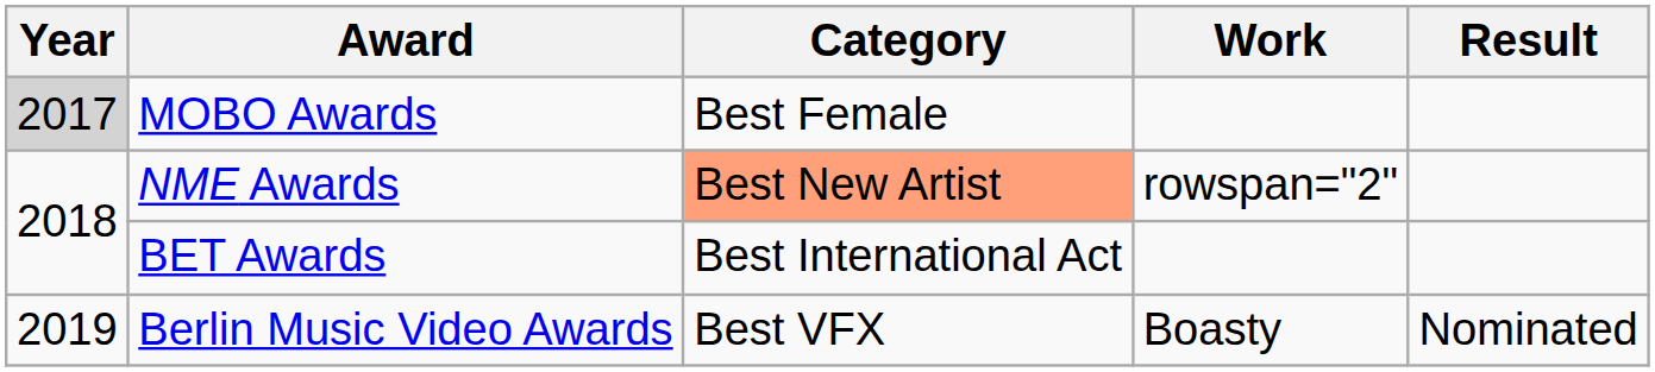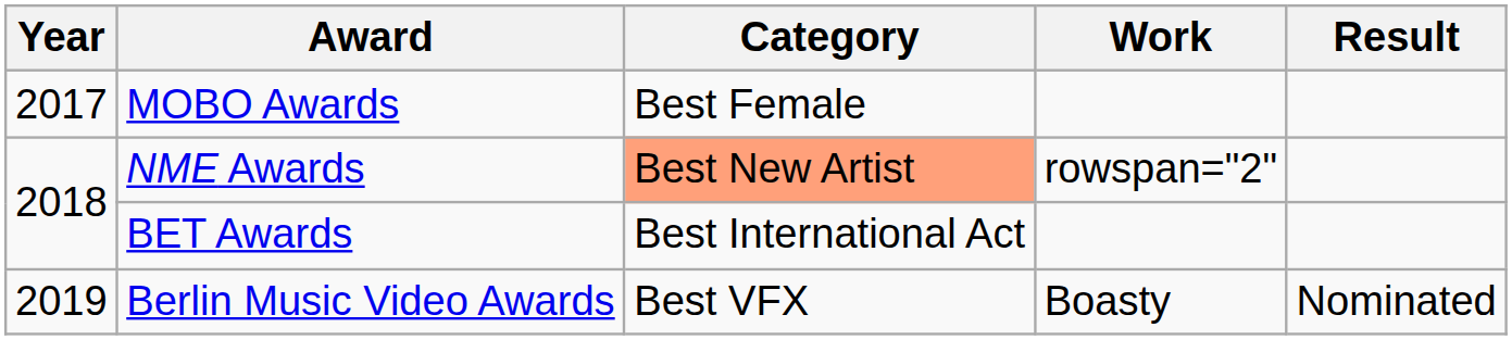MOBO Awards | Year: lightgrey background -> no background
